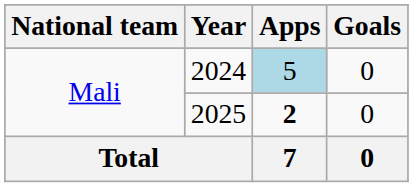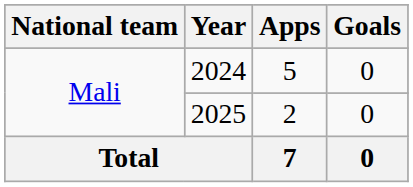2024 | Apps: lightblue background -> no background
2025 | Apps: bold -> normal
